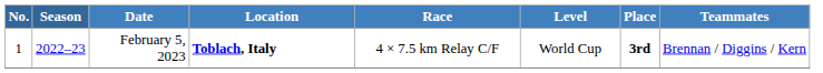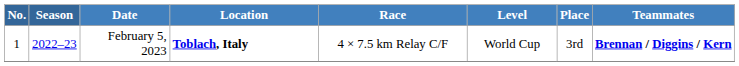February 5, 2023 | Place: bold -> normal
February 5, 2023 | Teammates: normal -> bold
